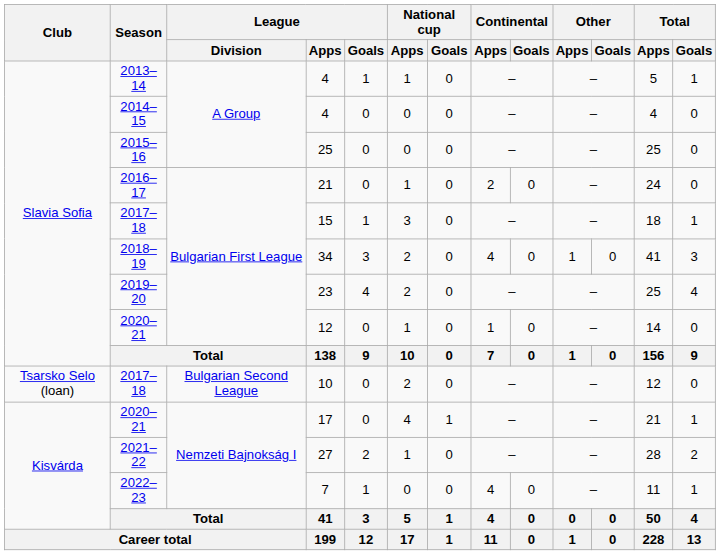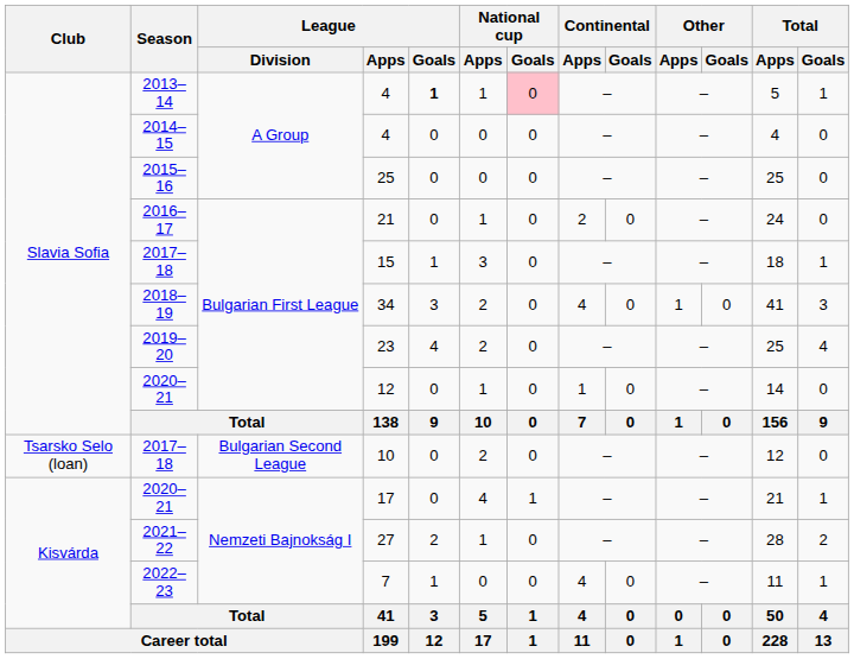2013–14 / 4 | League / Goals: normal -> bold
2013–14 / 4 | National cup / Goals: no background -> pink background
